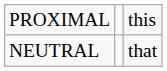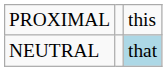NEUTRAL | column 3: no background -> lightblue background
